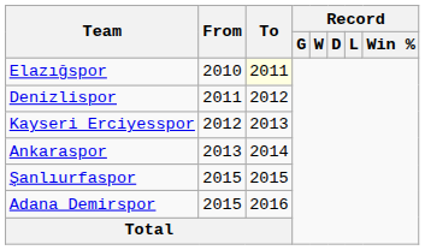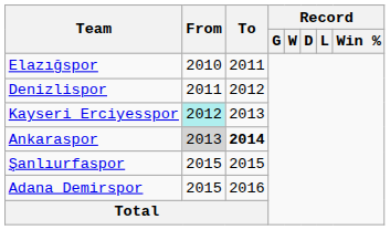Elazığspor | To: lightyellow background -> no background
Kayseri Erciyesspor | From: no background -> paleturquoise background
Ankaraspor | From: no background -> lightgrey background
Ankaraspor | To: normal -> bold
